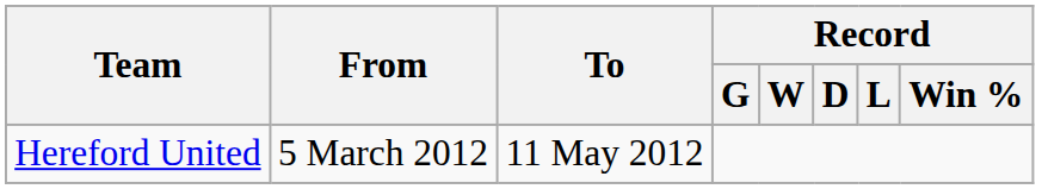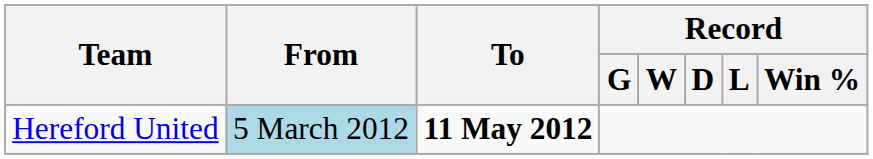Hereford United | From: no background -> lightblue background
Hereford United | To: normal -> bold
